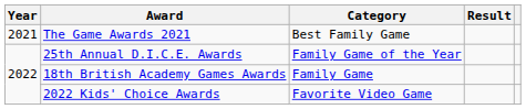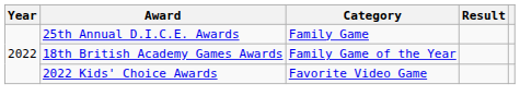- row: 2021 | The Game Awards 2021 | Best Family Game
25th Annual D.I.C.E. Awards | Category: Family Game of the Year -> Family Game
18th British Academy Games Awards | Category: Family Game -> Family Game of the Year
